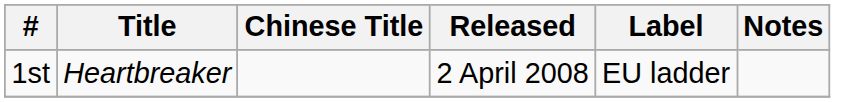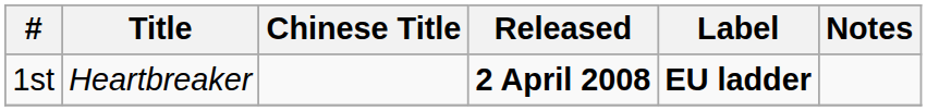1st | Released: normal -> bold
1st | Label: normal -> bold
